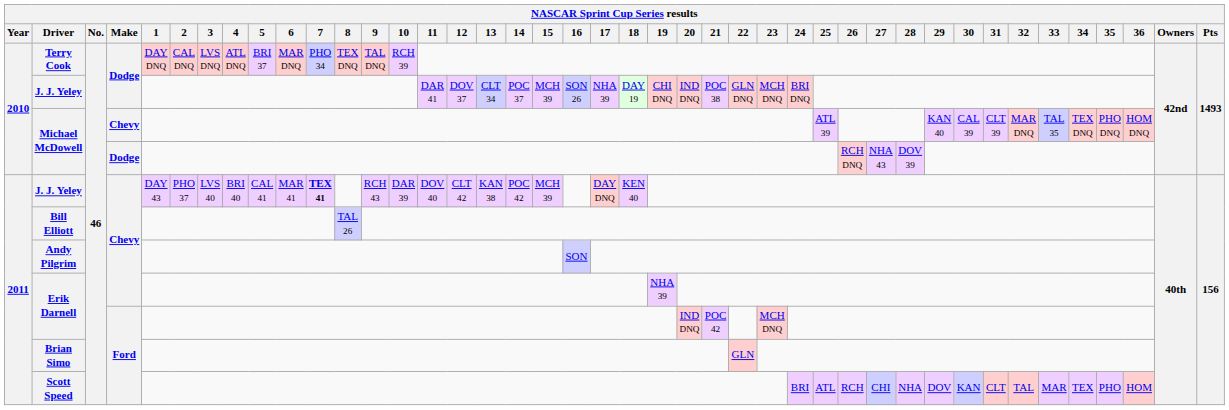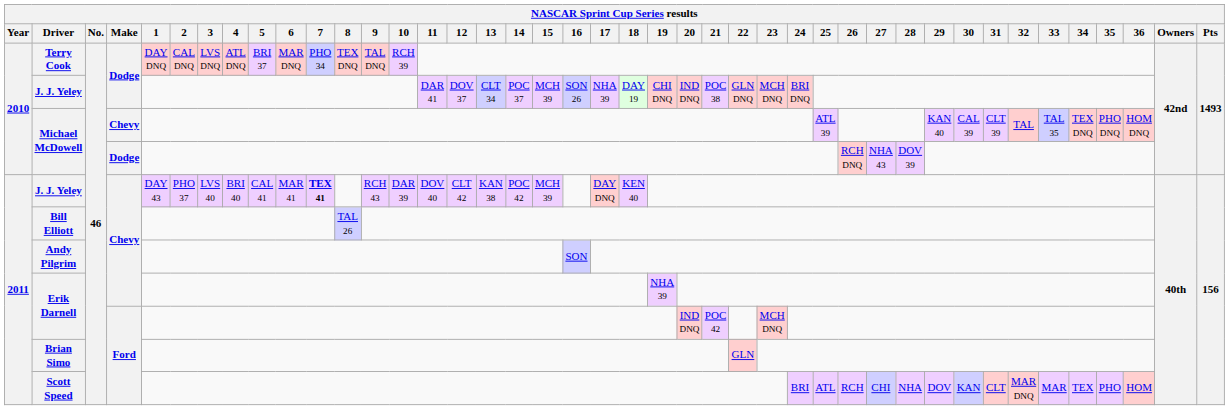Michael McDowell / Chevy | 32: MAR DNQ -> TAL
Scott Speed | 32: TAL -> MAR DNQ
